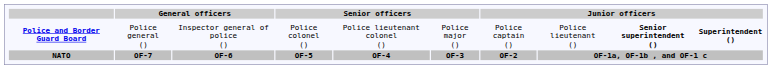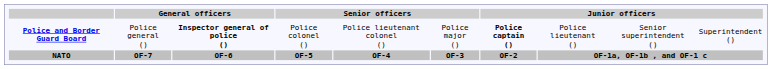Police general () | column 3: normal -> bold
Police general () | column 7: normal -> bold
Police general () | column 9: bold -> normal
Police general () | column 10: bold -> normal
